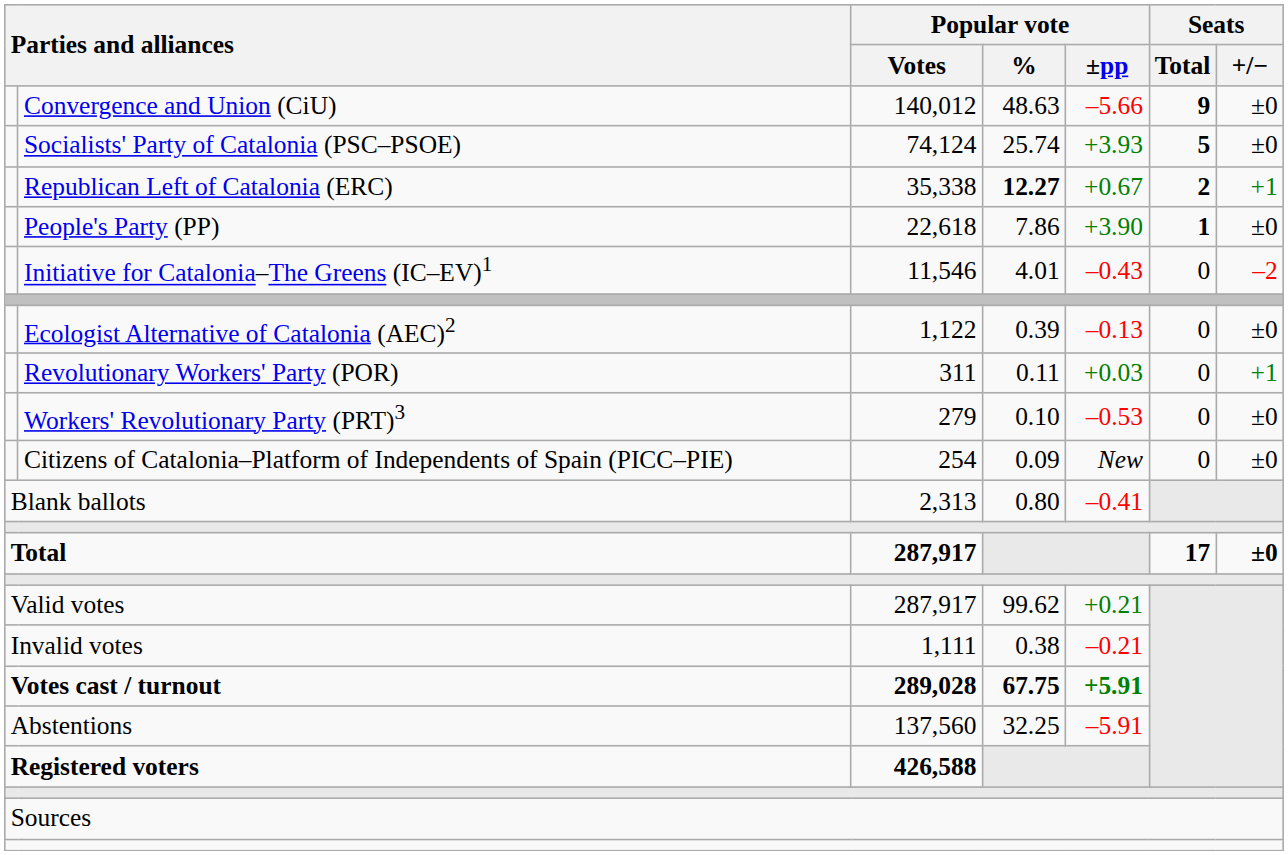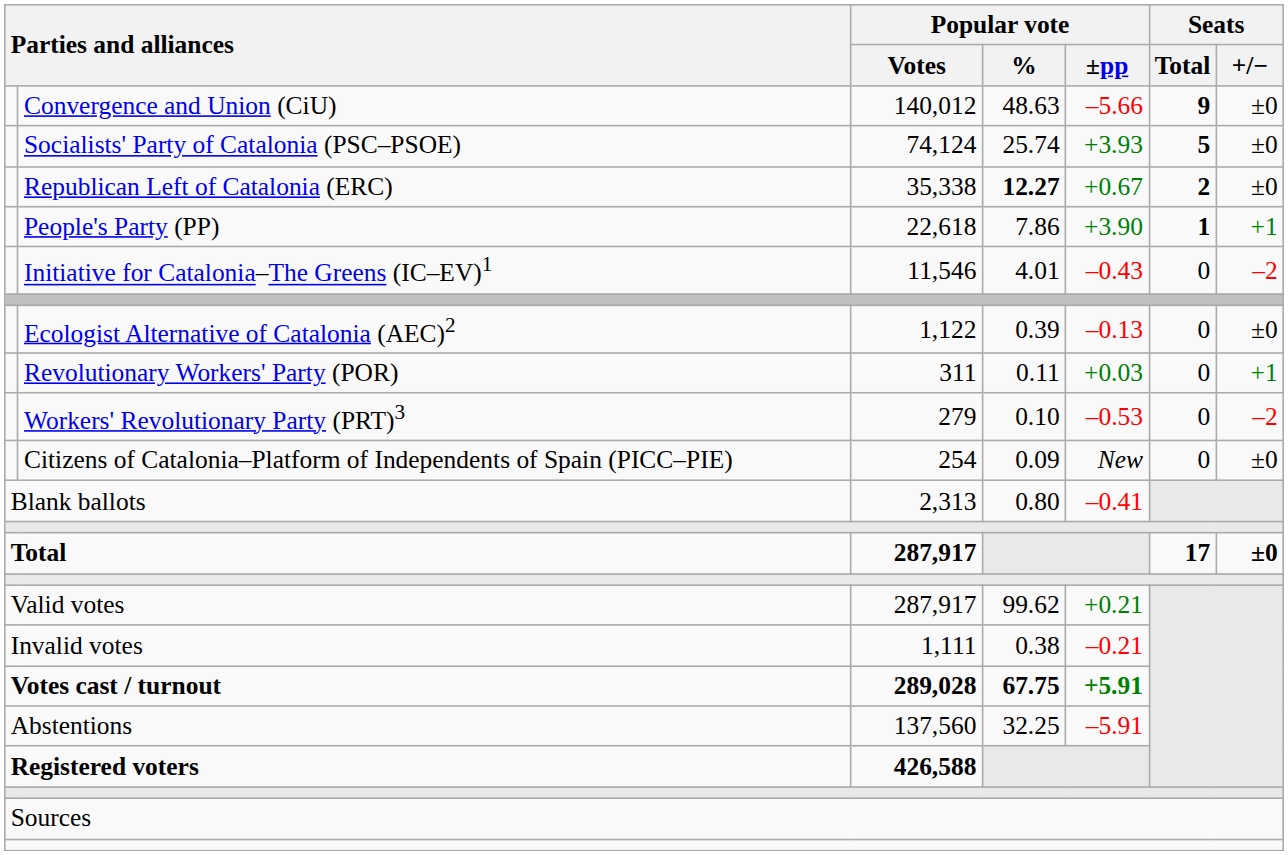Republican Left of Catalonia (ERC) | Seats / +/−: +1 -> ±0
People's Party (PP) | Seats / +/−: ±0 -> +1
Workers' Revolutionary Party (PRT)3 | Seats / +/−: ±0 -> –2
